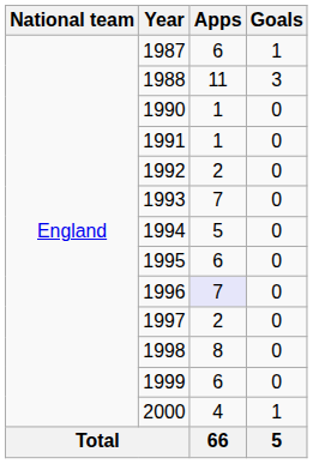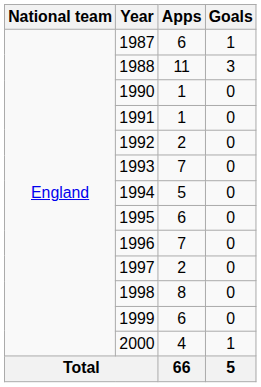1996 | Apps: lavender background -> no background
